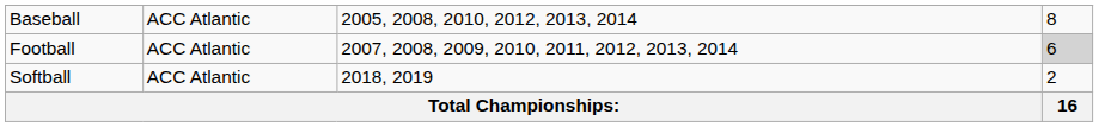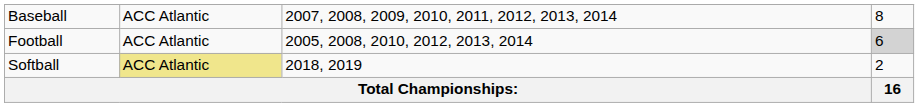Baseball | column 3: 2005, 2008, 2010, 2012, 2013, 2014 -> 2007, 2008, 2009, 2010, 2011, 2012, 2013, 2014
Football | column 3: 2007, 2008, 2009, 2010, 2011, 2012, 2013, 2014 -> 2005, 2008, 2010, 2012, 2013, 2014
Softball | column 2: no background -> khaki background
